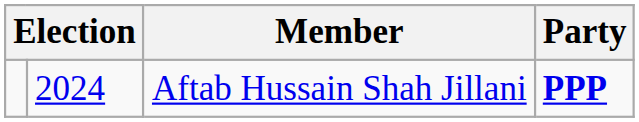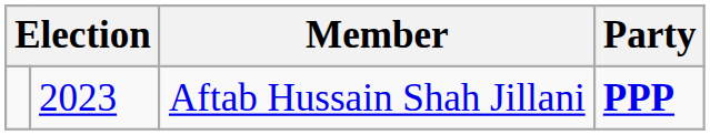Aftab Hussain Shah Jillani | column 2: 2024 -> 2023
